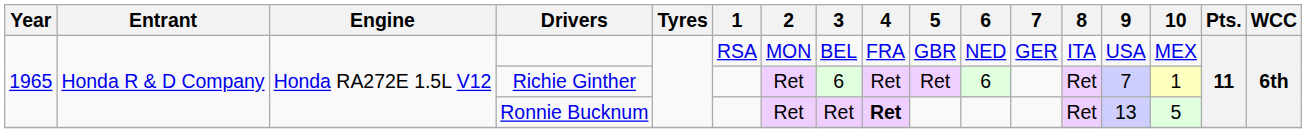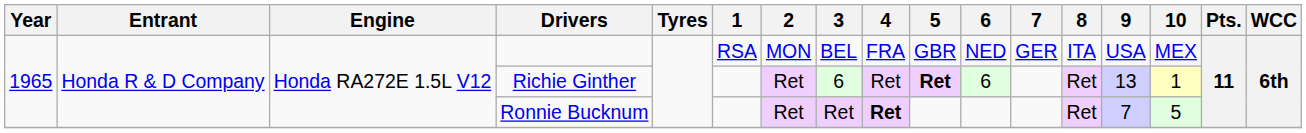Richie Ginther | 5: normal -> bold
Richie Ginther | 9: 7 -> 13
Ronnie Bucknum | 9: 13 -> 7
